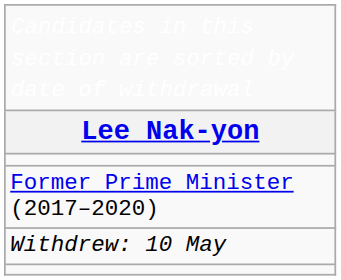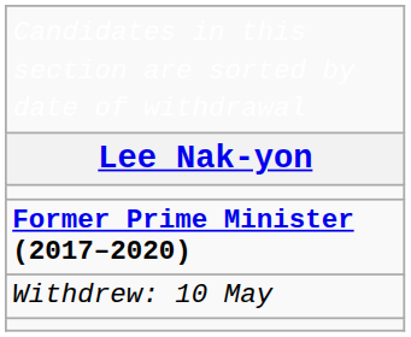row 4 | column 1: normal -> bold
